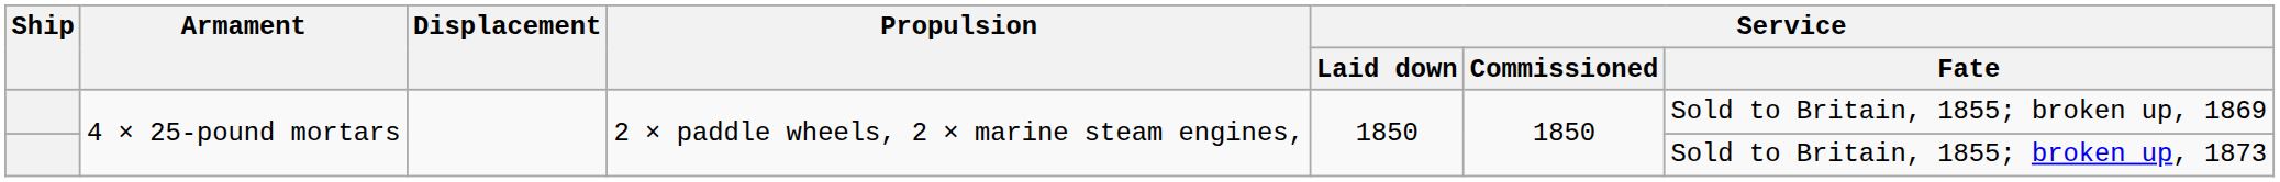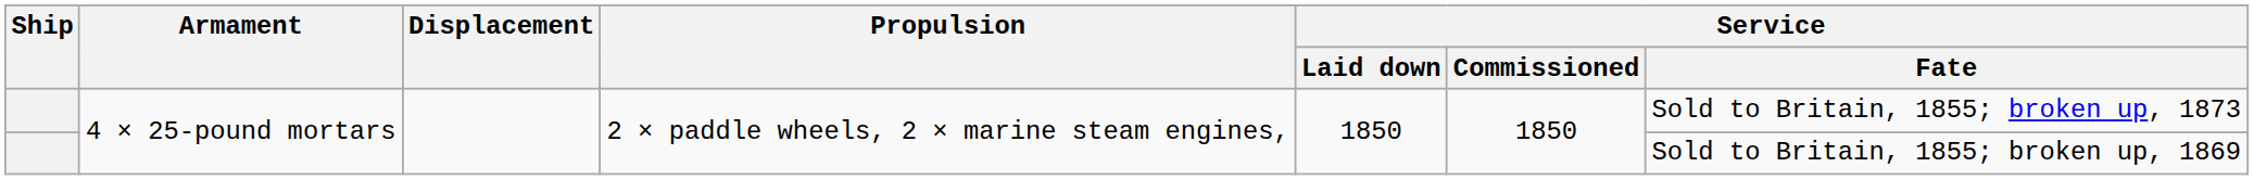row 3 | Service / Fate: Sold to Britain, 1855; broken up, 1869 -> Sold to Britain, 1855; broken up, 1873
row 4 | Service / Fate: Sold to Britain, 1855; broken up, 1873 -> Sold to Britain, 1855; broken up, 1869
